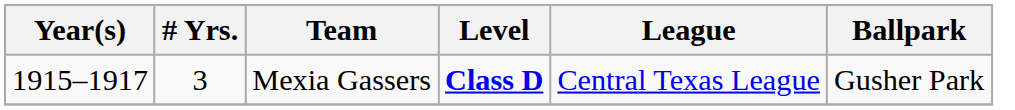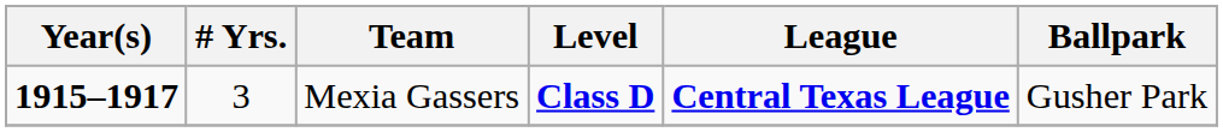Mexia Gassers | Year(s): normal -> bold
Mexia Gassers | League: normal -> bold
